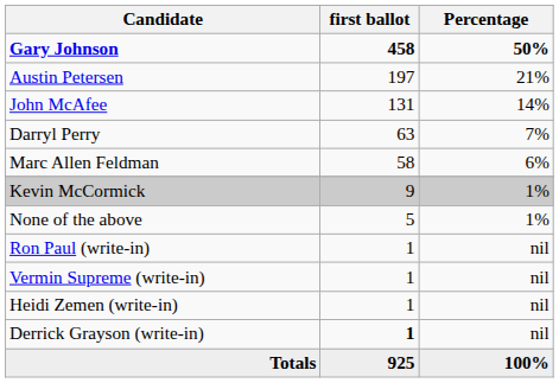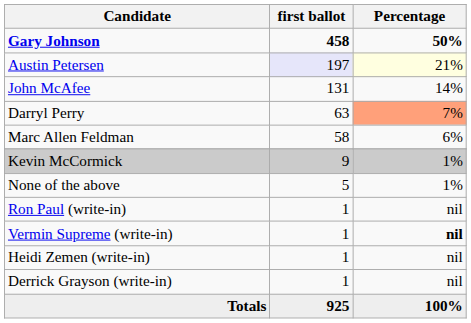Austin Petersen | first ballot: no background -> lavender background
Austin Petersen | Percentage: no background -> lightyellow background
Darryl Perry | Percentage: no background -> lightsalmon background
Vermin Supreme (write-in) | Percentage: normal -> bold
Derrick Grayson (write-in) | first ballot: bold -> normal
